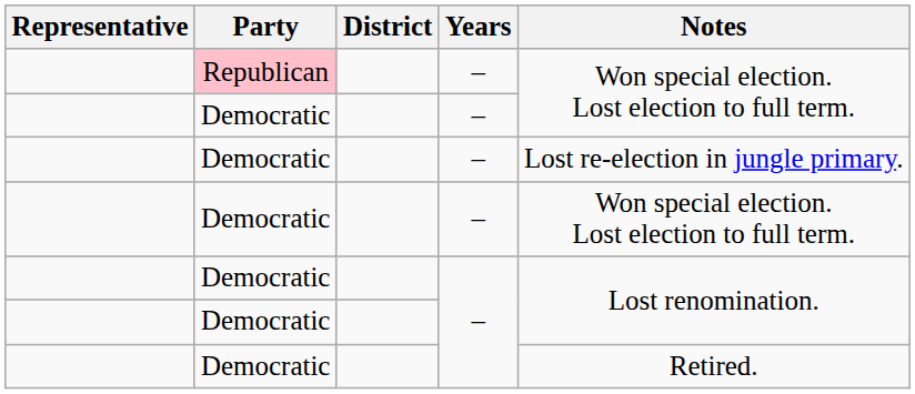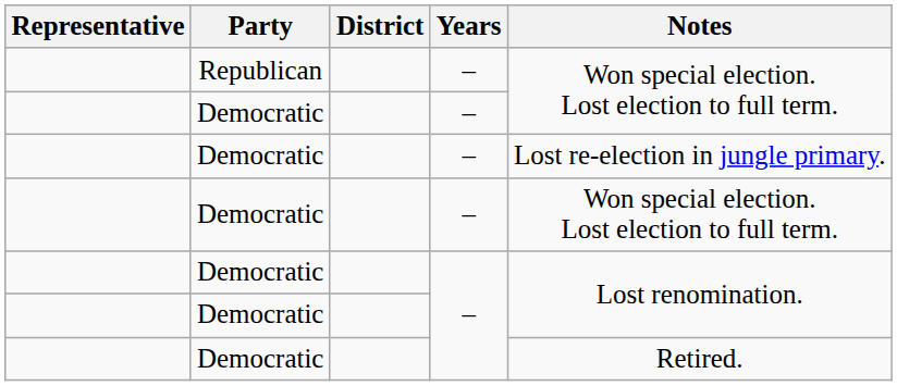Republican | Party: pink background -> no background
